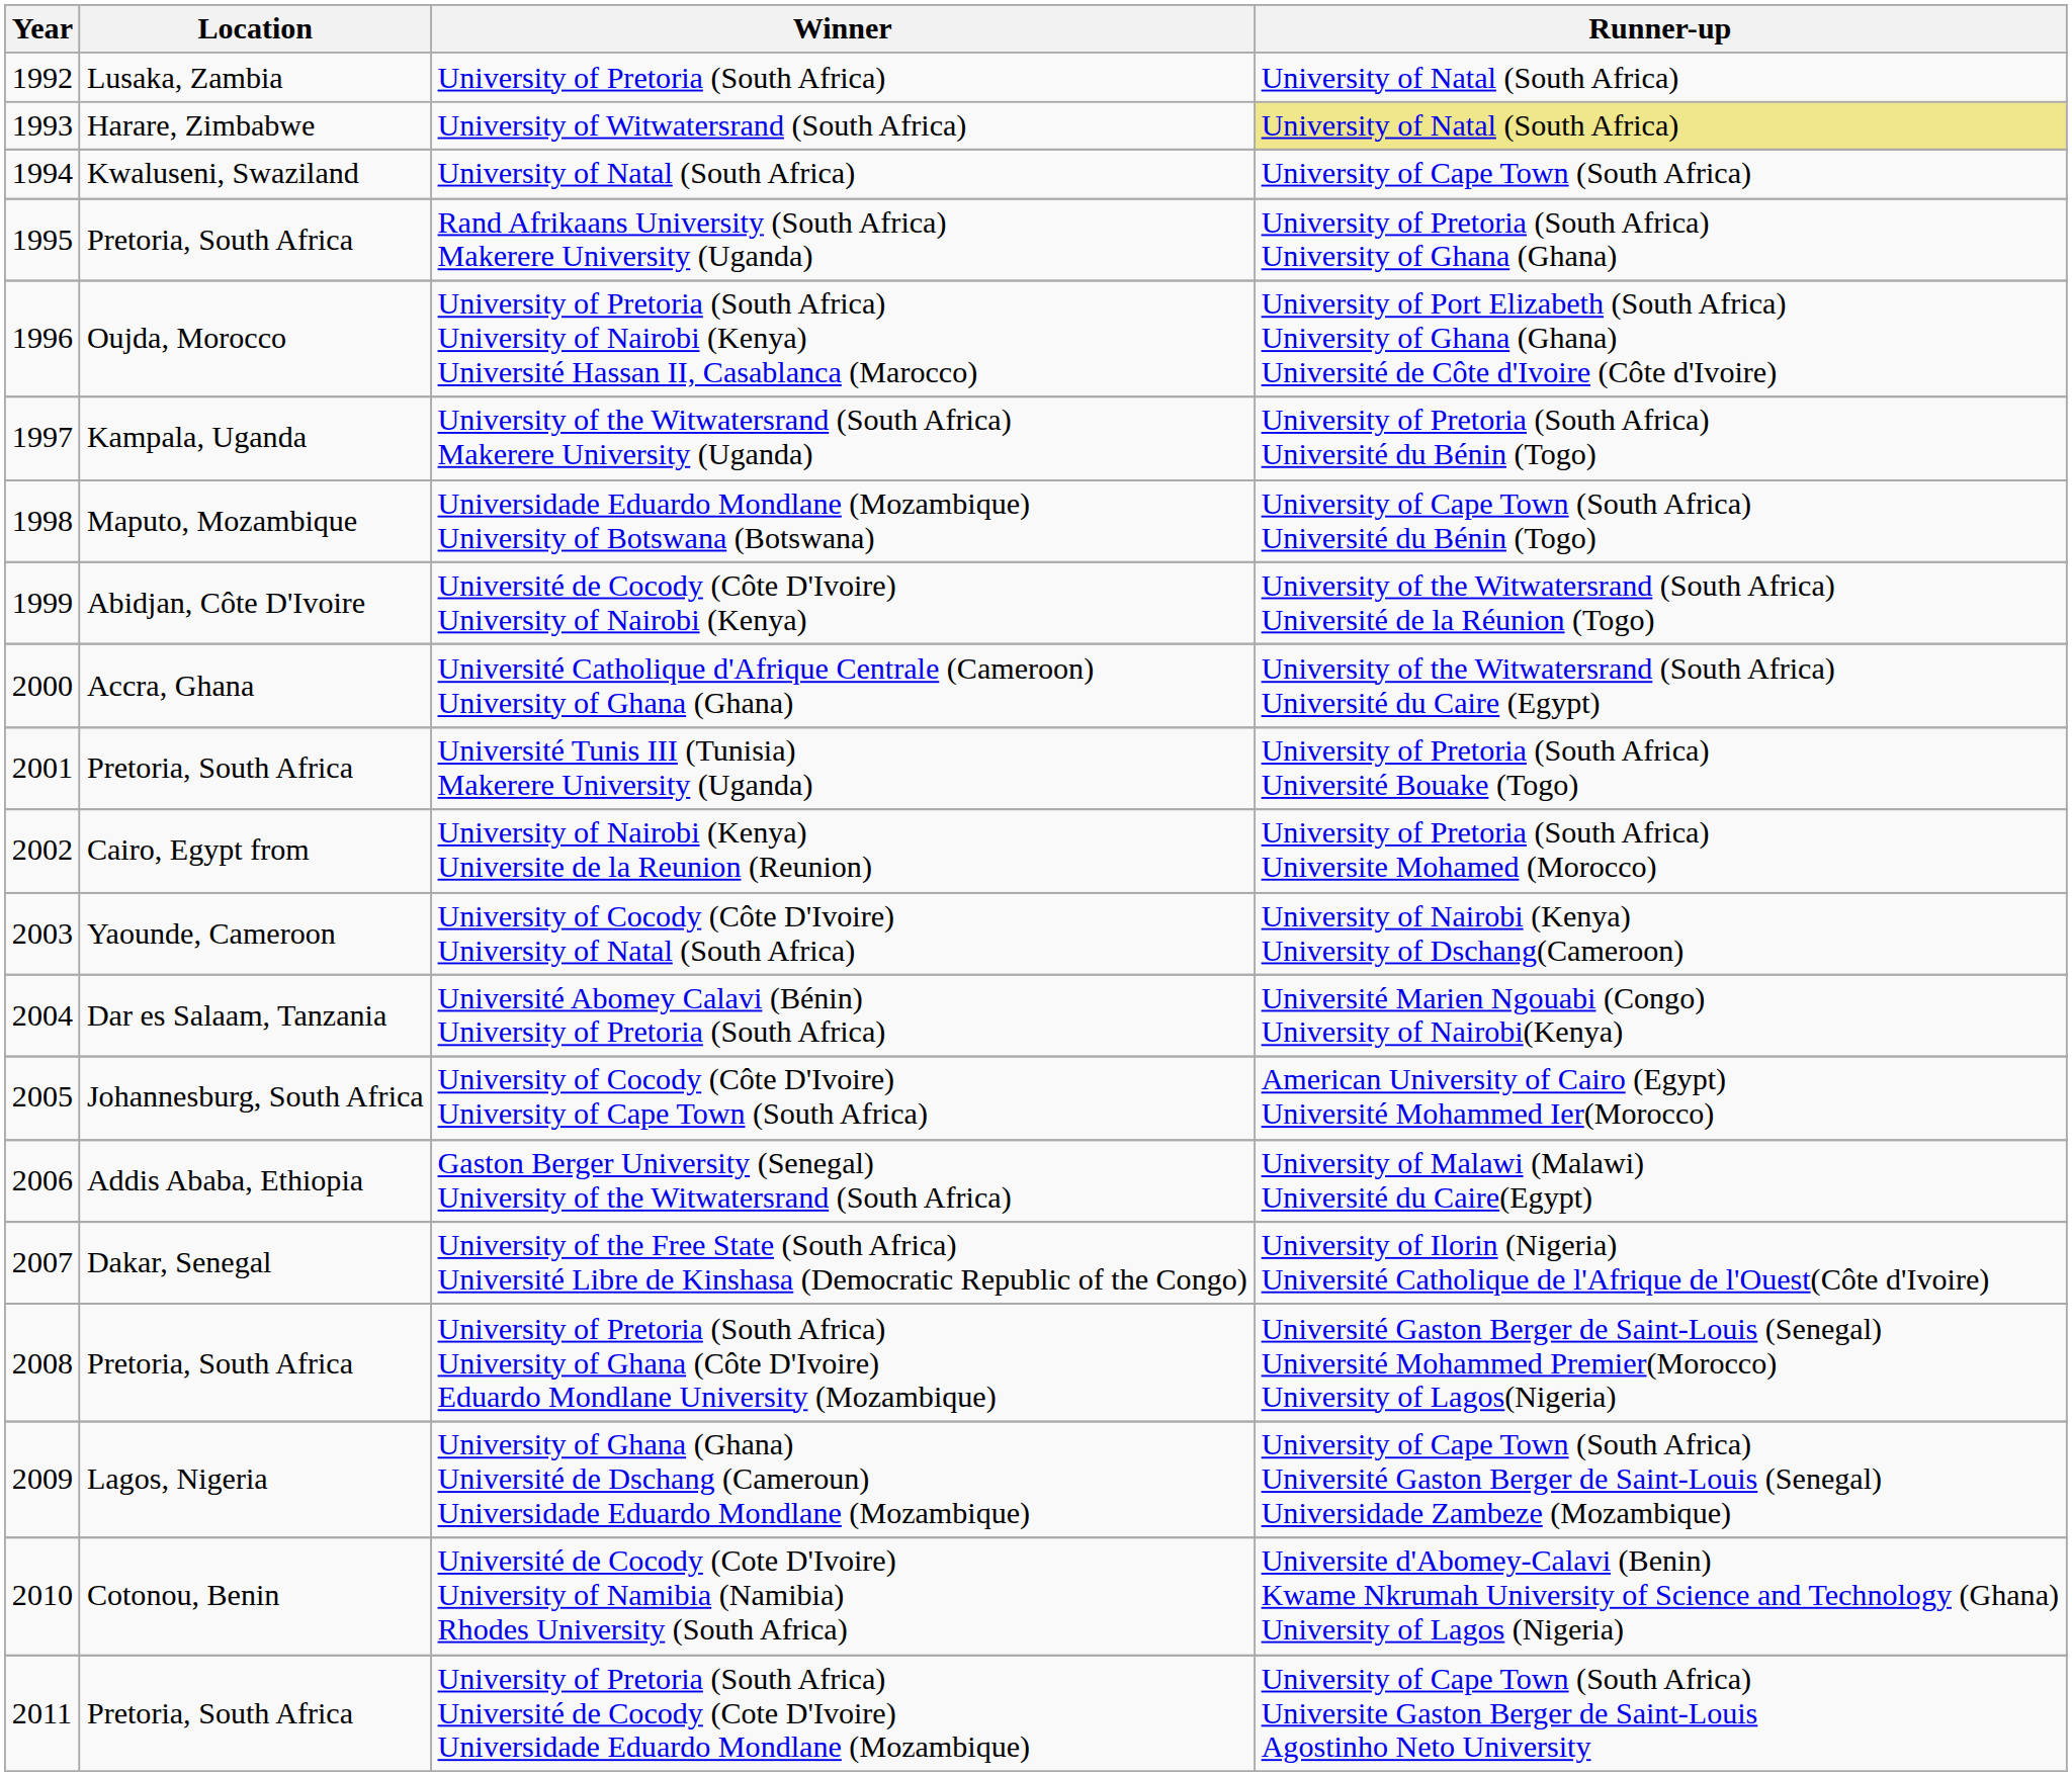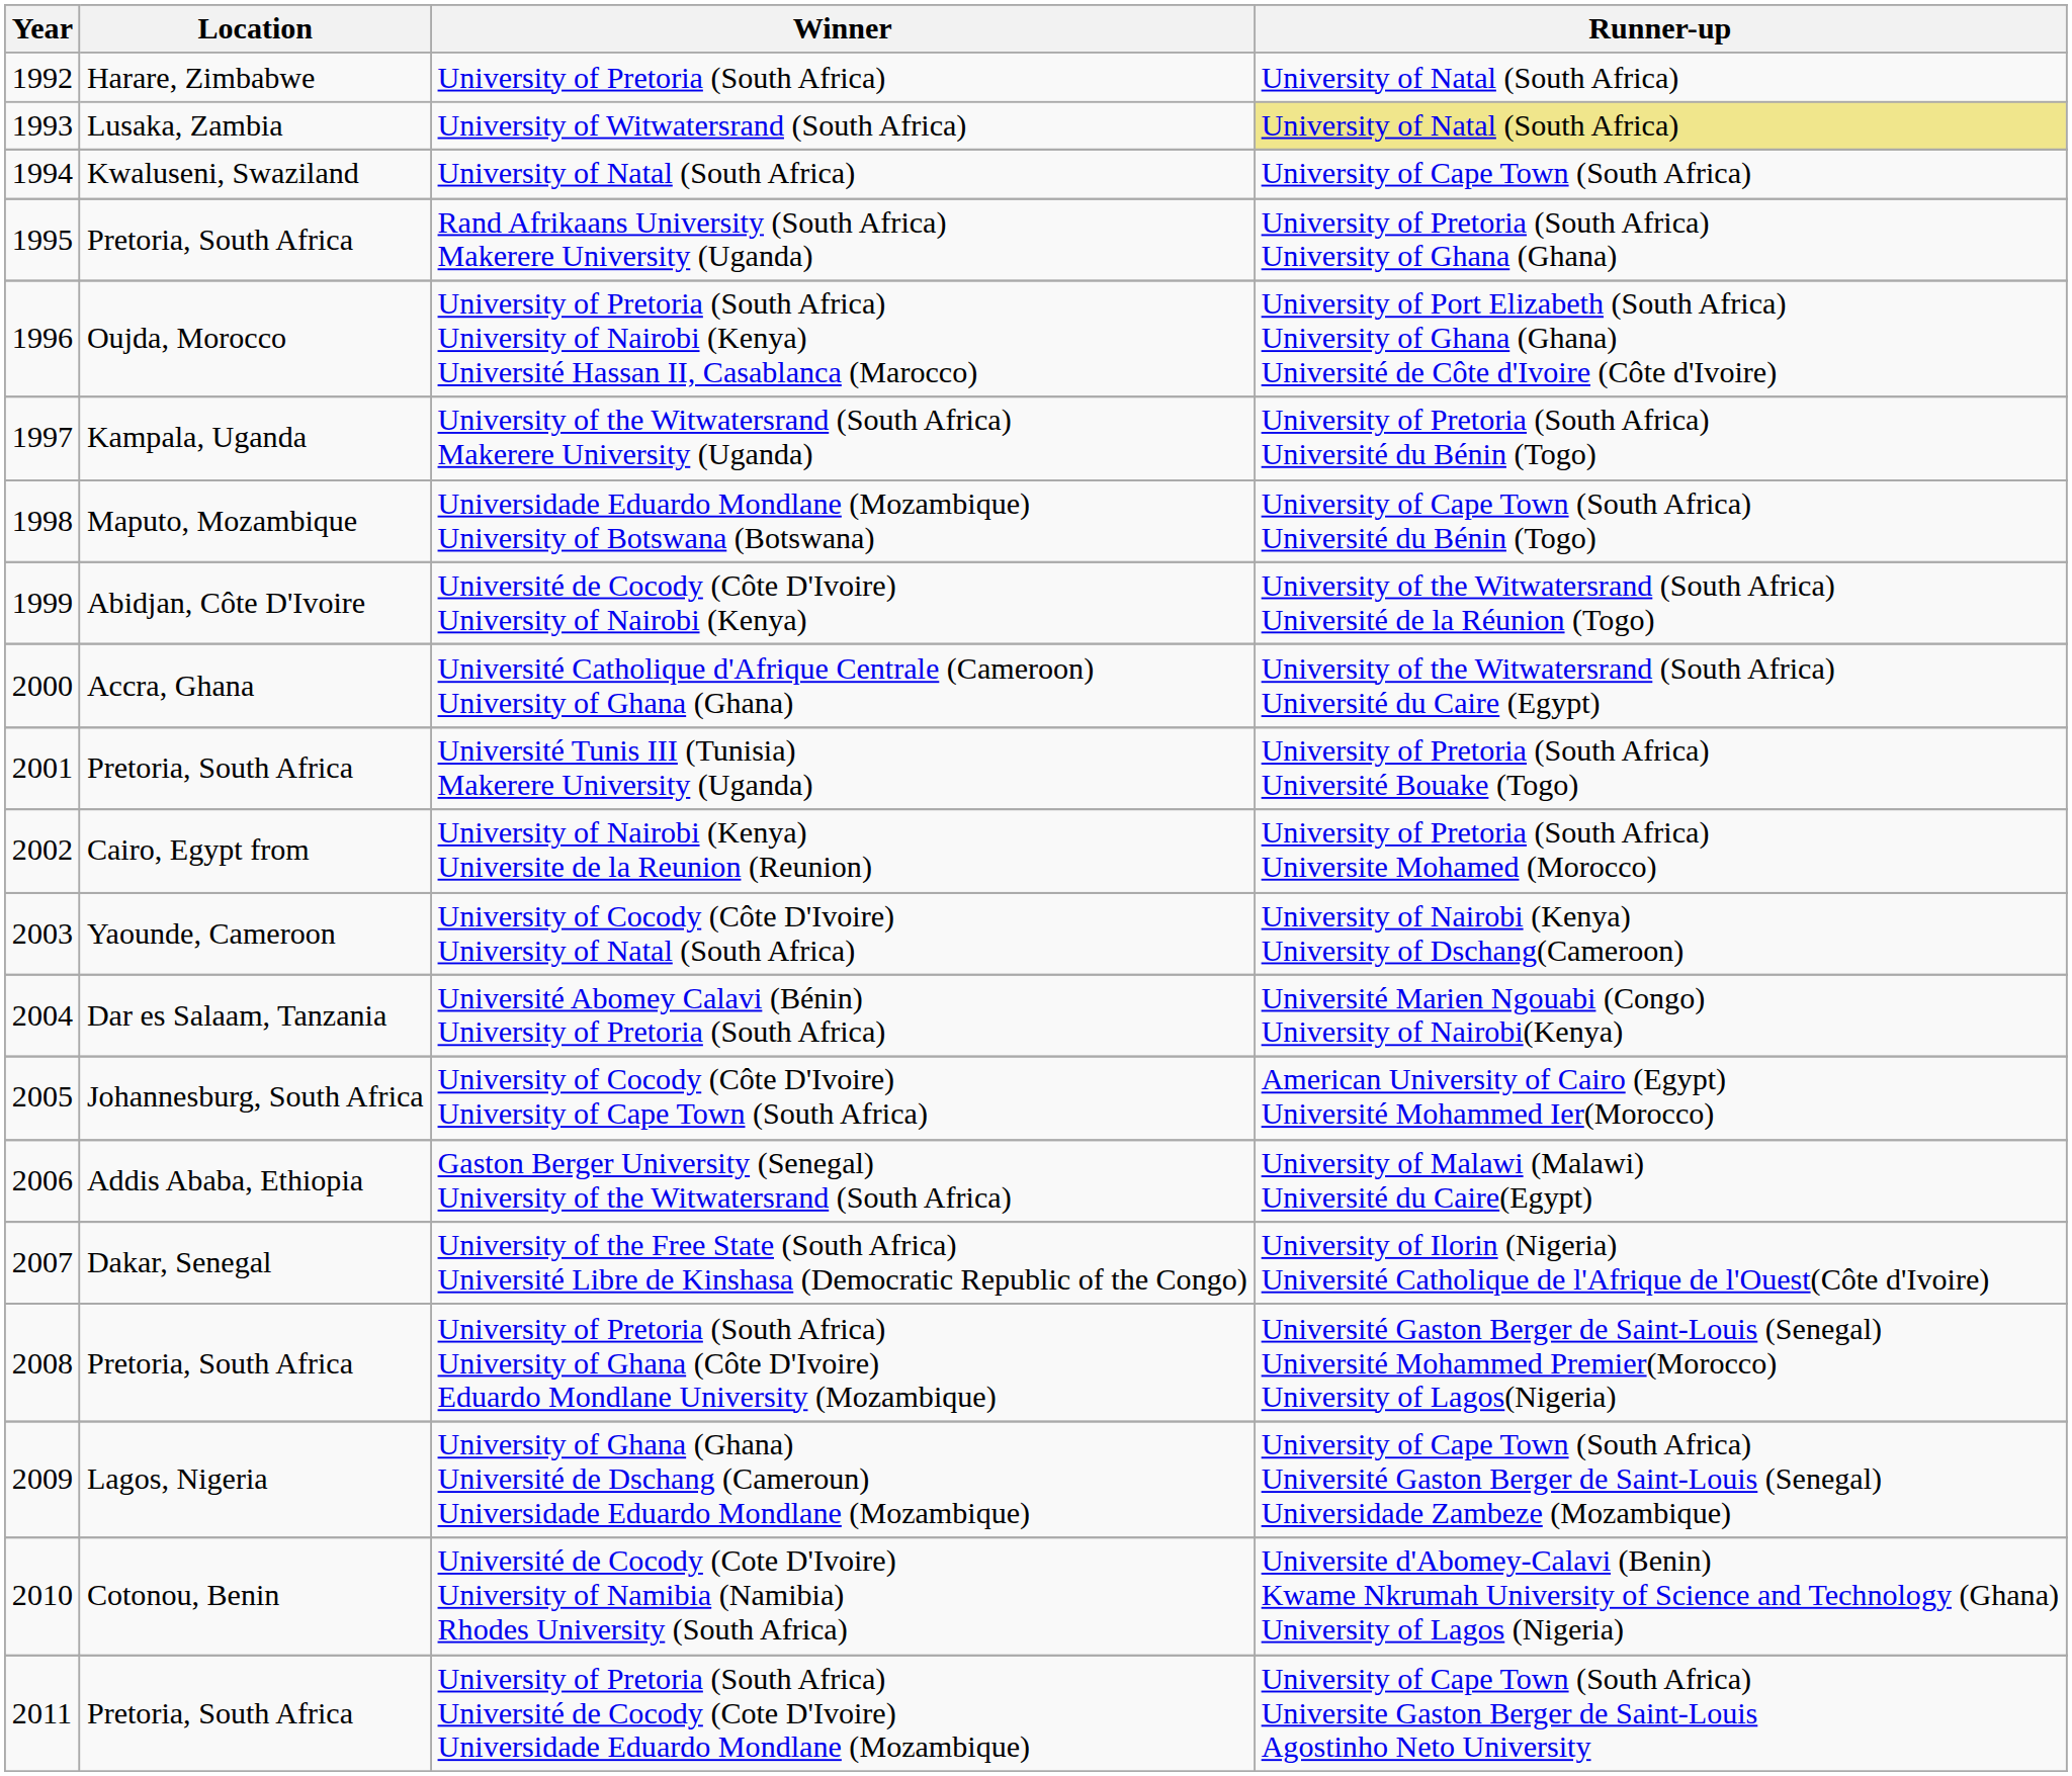University of Pretoria (South Africa) | Location: Lusaka, Zambia -> Harare, Zimbabwe
University of Witwatersrand (South Africa) | Location: Harare, Zimbabwe -> Lusaka, Zambia
